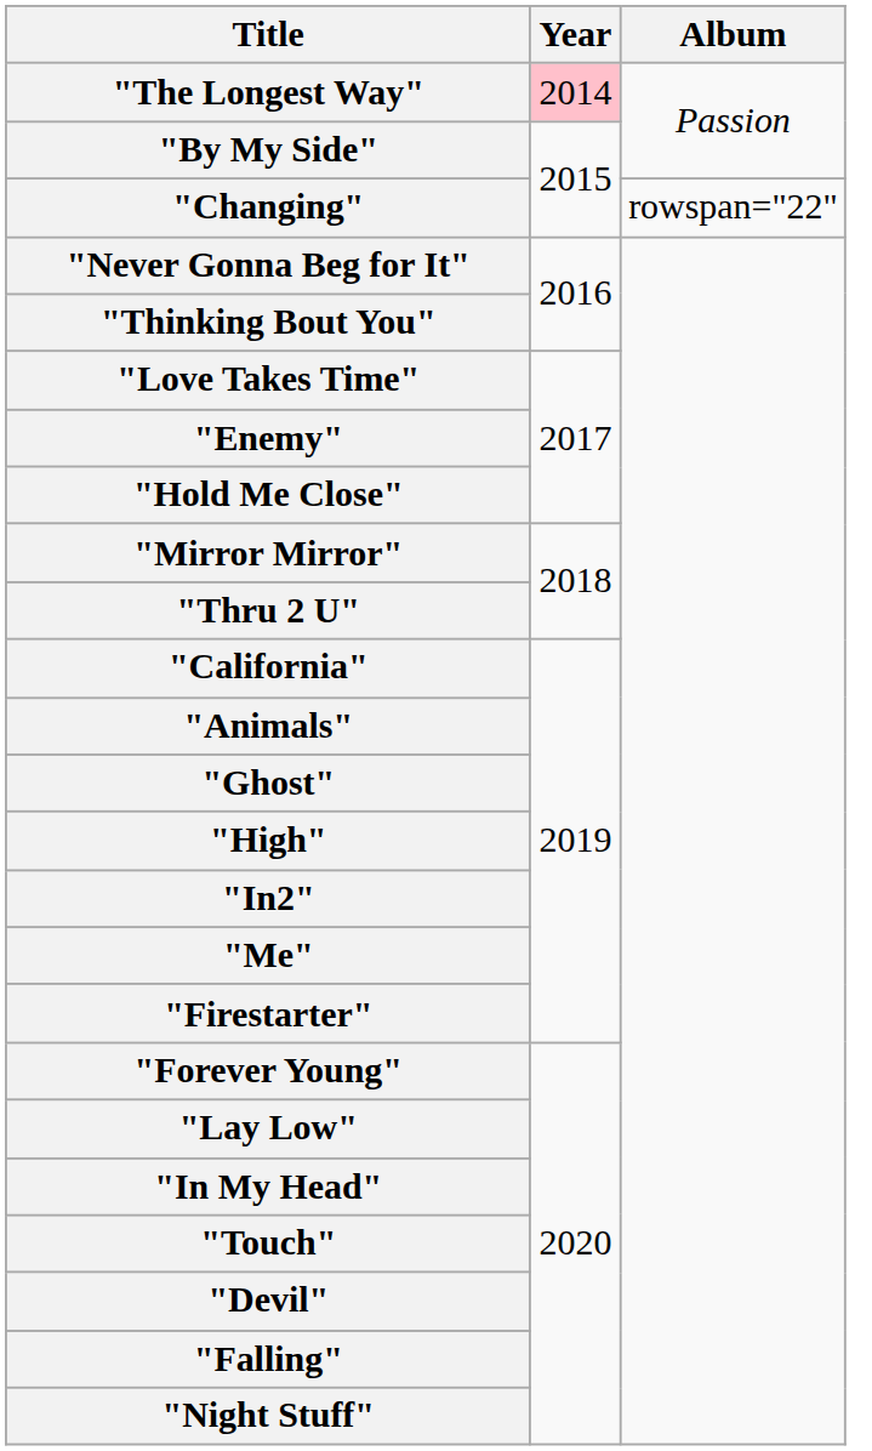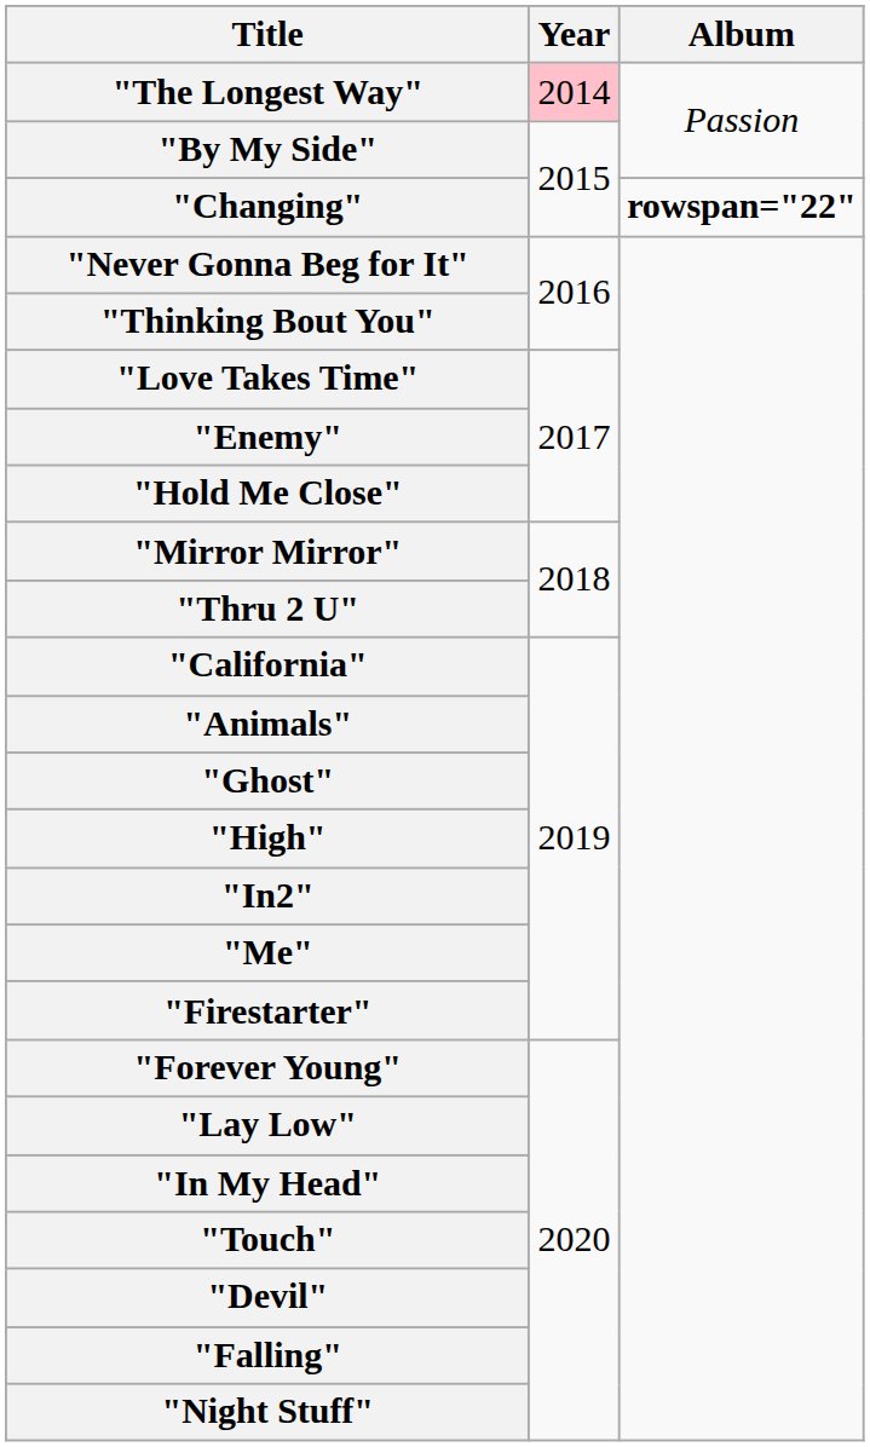"Changing" | Album: normal -> bold
